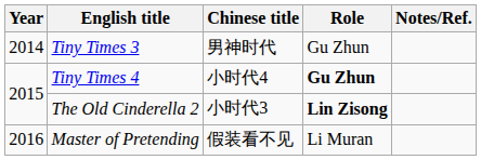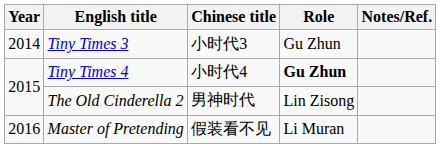Tiny Times 3 | Chinese title: 男神时代 -> 小时代3
The Old Cinderella 2 | Chinese title: 小时代3 -> 男神时代
The Old Cinderella 2 | Role: bold -> normal
